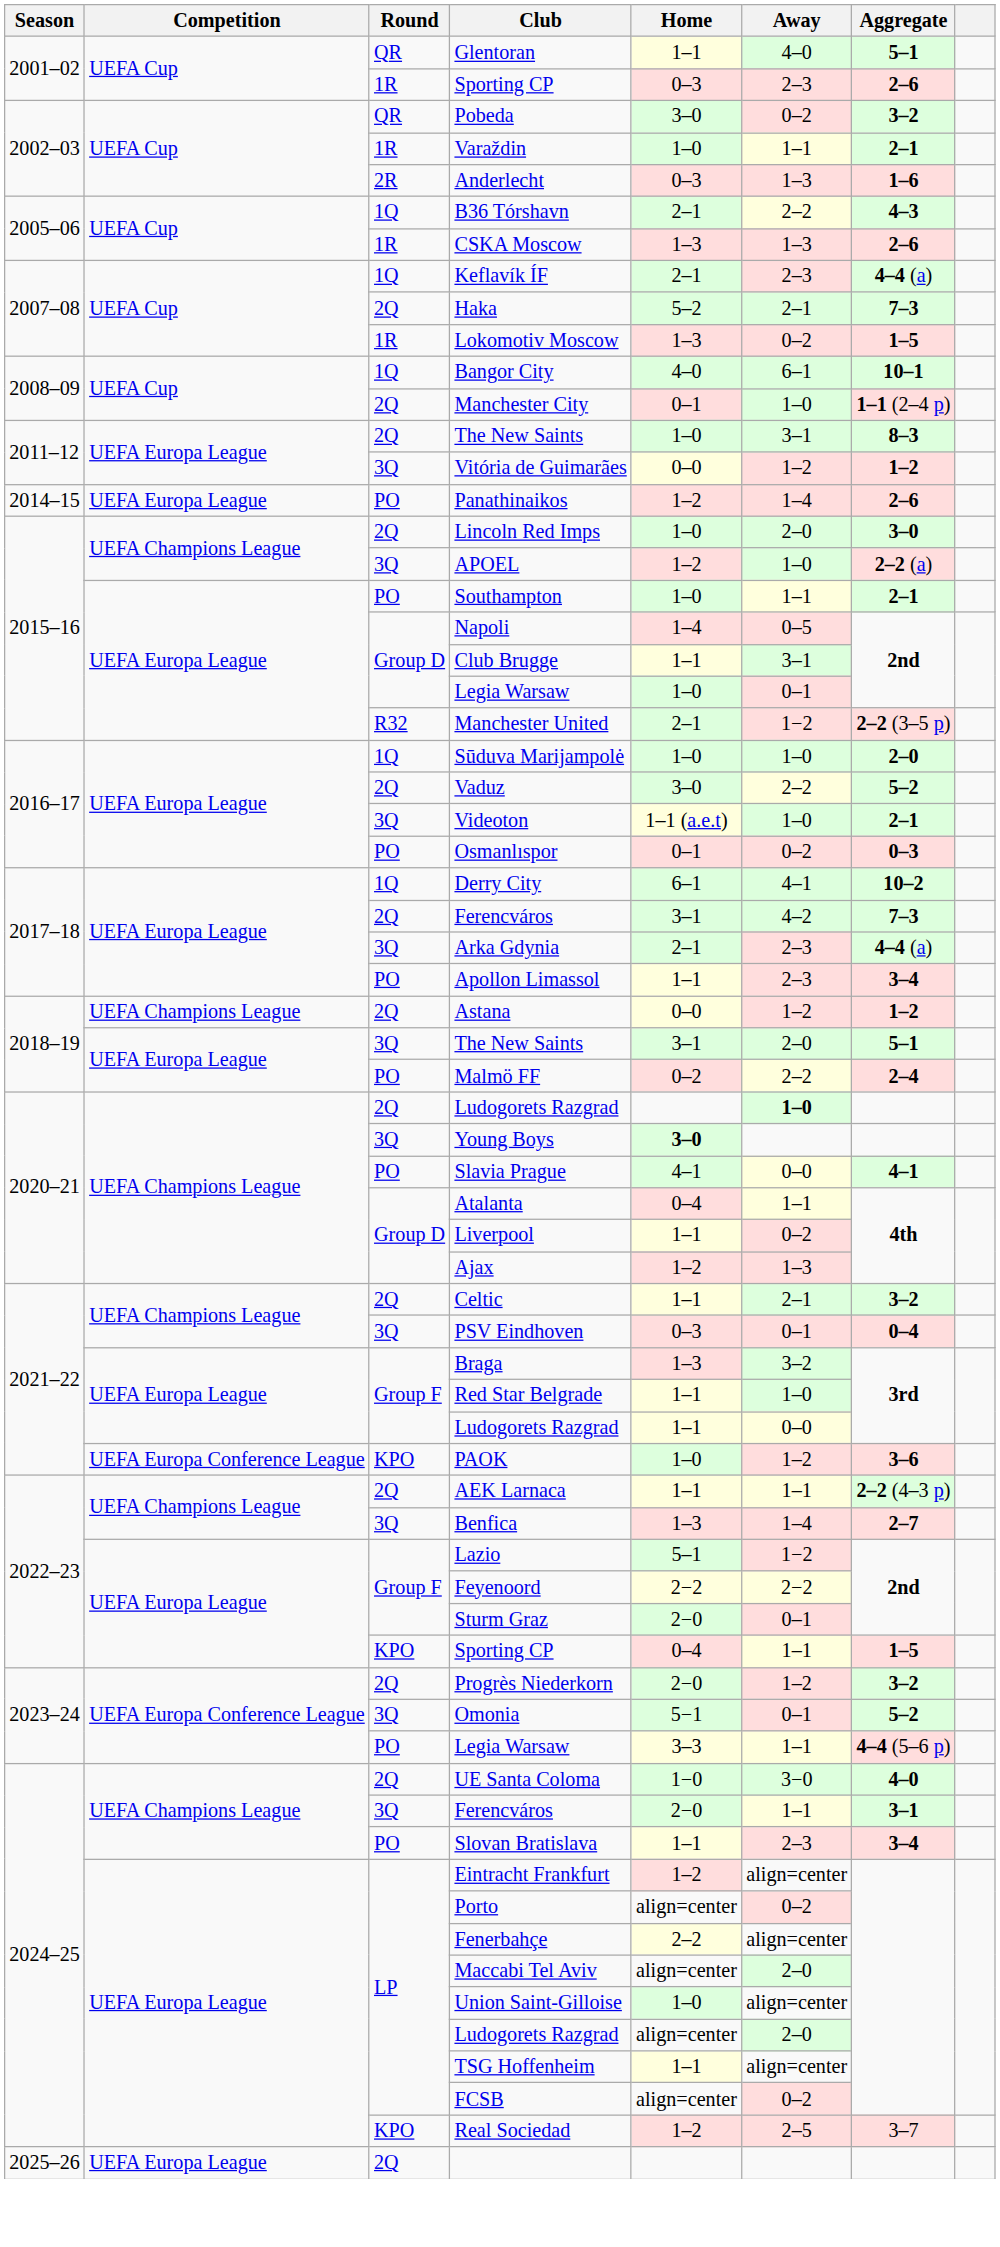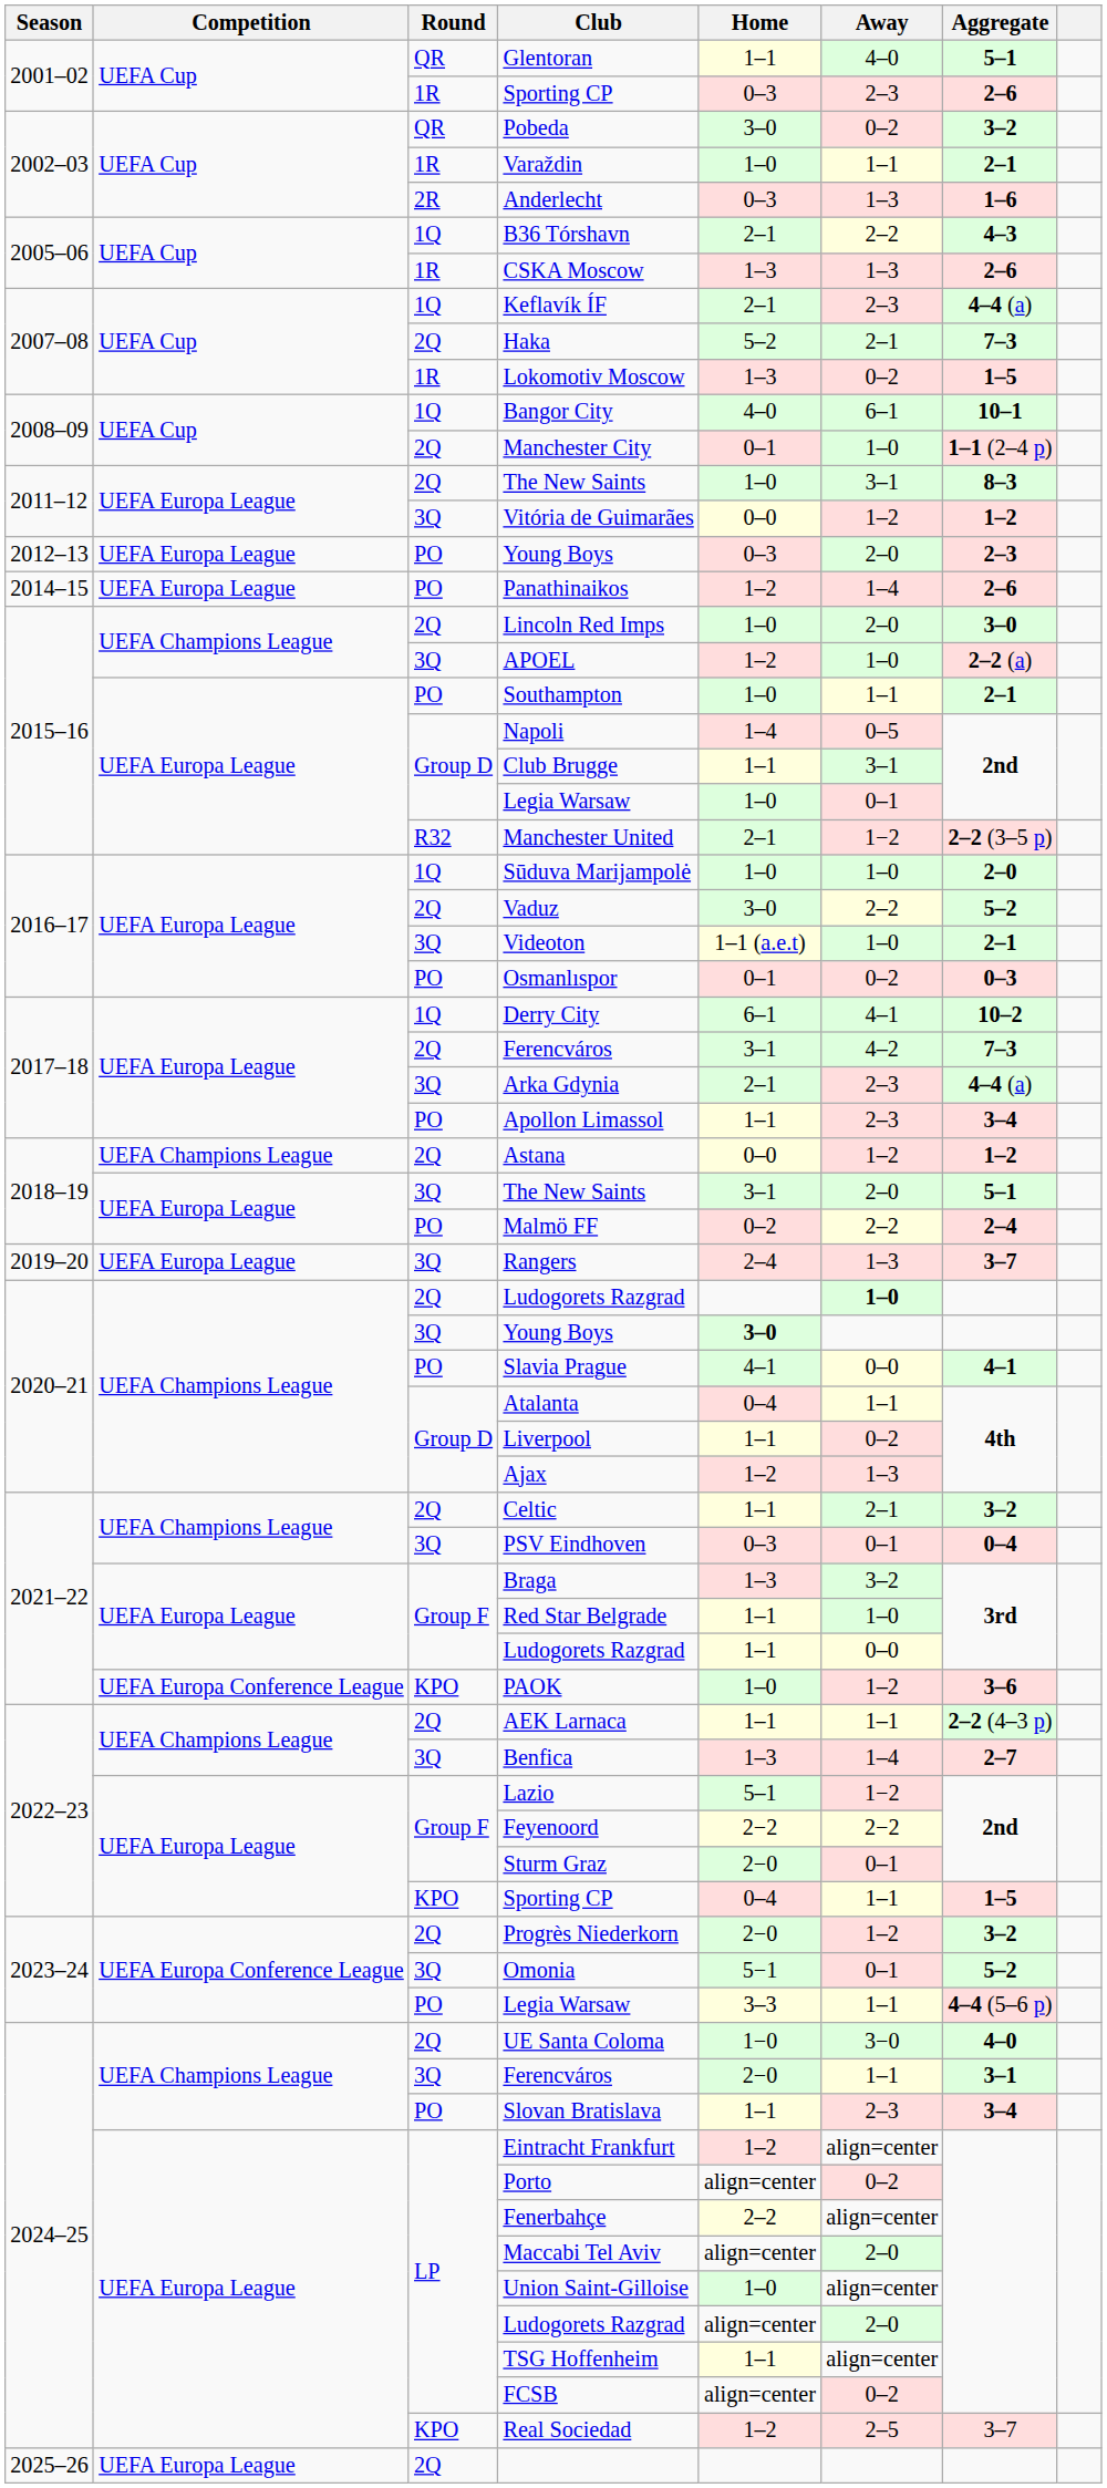+ row: 2012–13 | UEFA Europa League | PO | Young Boys | 0–3 | 2–0 | 2–3
+ row: 2019–20 | UEFA Europa League | 3Q | Rangers | 2–4 | 1–3 | 3–7
